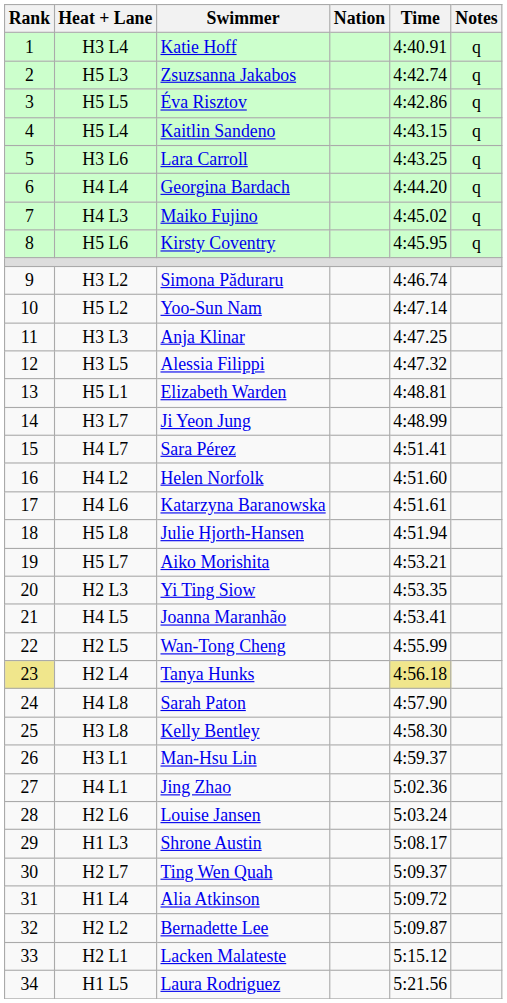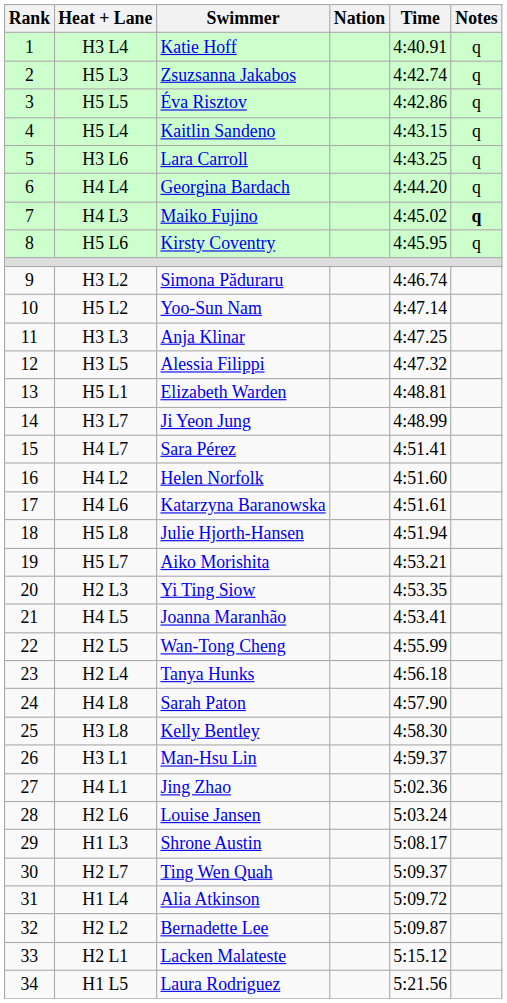H4 L3 | Notes: normal -> bold
H2 L4 | Rank: khaki background -> no background
H2 L4 | Time: khaki background -> no background
